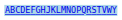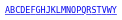row 1 | column 1: lightblue background -> no background
